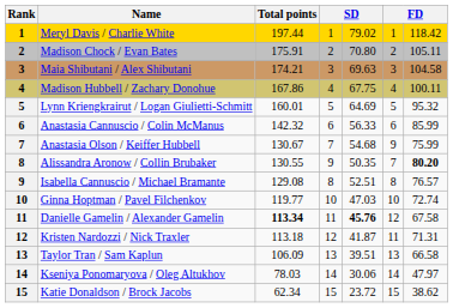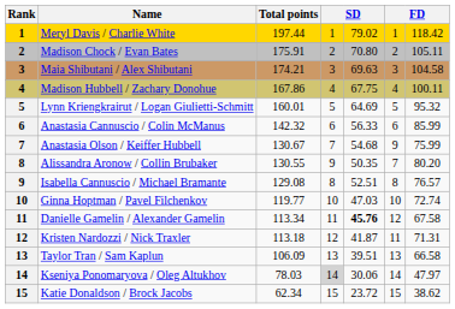Alissandra Aronow / Collin Brubaker | column 7: bold -> normal
Danielle Gamelin / Alexander Gamelin | Total points: bold -> normal
Kseniya Ponomaryova / Oleg Altukhov | column 4: no background -> lightgrey background
